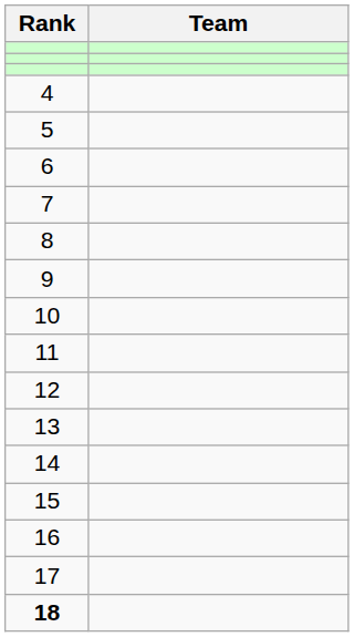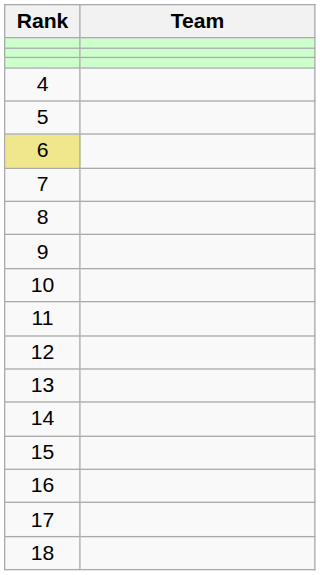row 7 | Rank: no background -> khaki background
row 19 | Rank: bold -> normal
